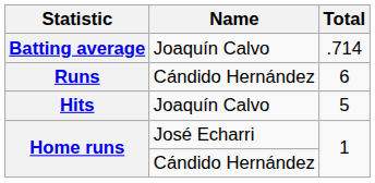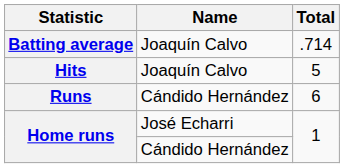rows swapped: Hits <-> Runs
